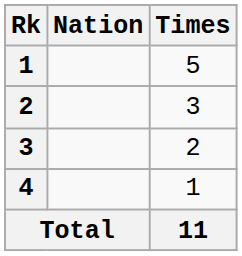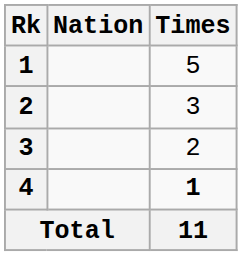4 | Times: normal -> bold
